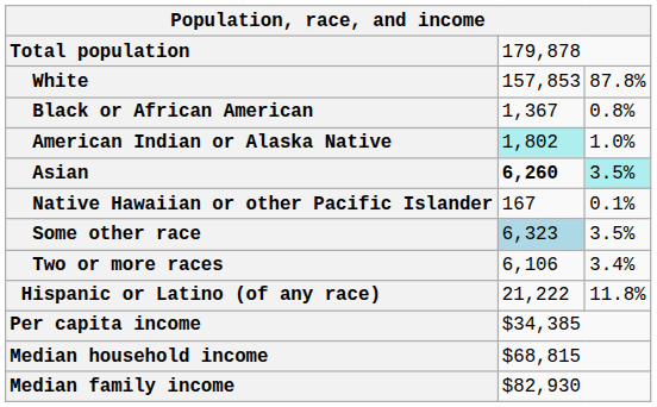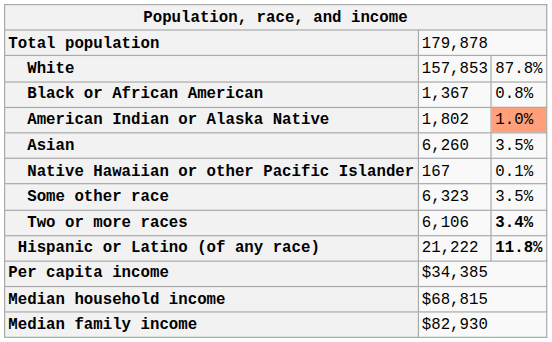American Indian or Alaska Native | column 2: paleturquoise background -> no background
American Indian or Alaska Native | column 3: no background -> lightsalmon background
Asian | column 2: bold -> normal
Asian | column 3: paleturquoise background -> no background
Some other race | column 2: lightblue background -> no background
Two or more races | column 3: normal -> bold
Hispanic or Latino (of any race) | column 3: normal -> bold
